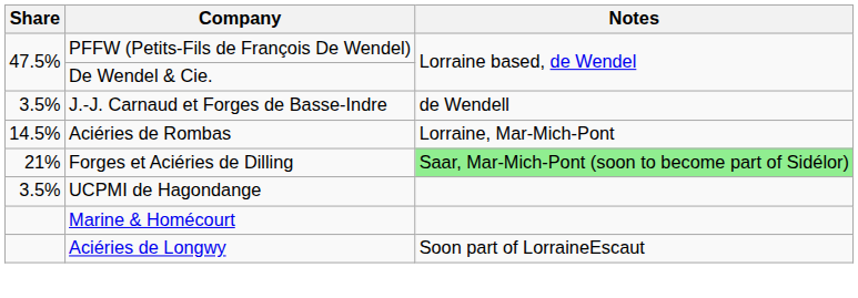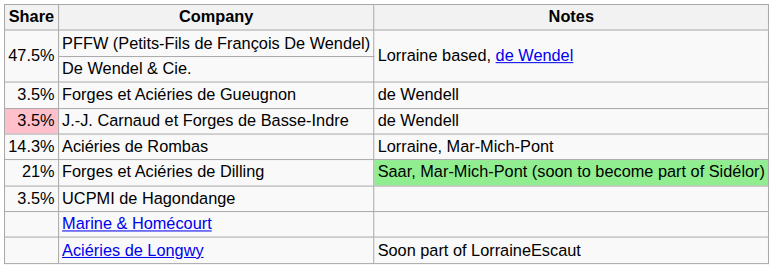+ row: 3.5% | Forges et Aciéries de Gueugnon | de Wendell
J.-J. Carnaud et Forges de Basse-Indre | Share: no background -> pink background
Aciéries de Rombas | Share: 14.5% -> 14.3%
